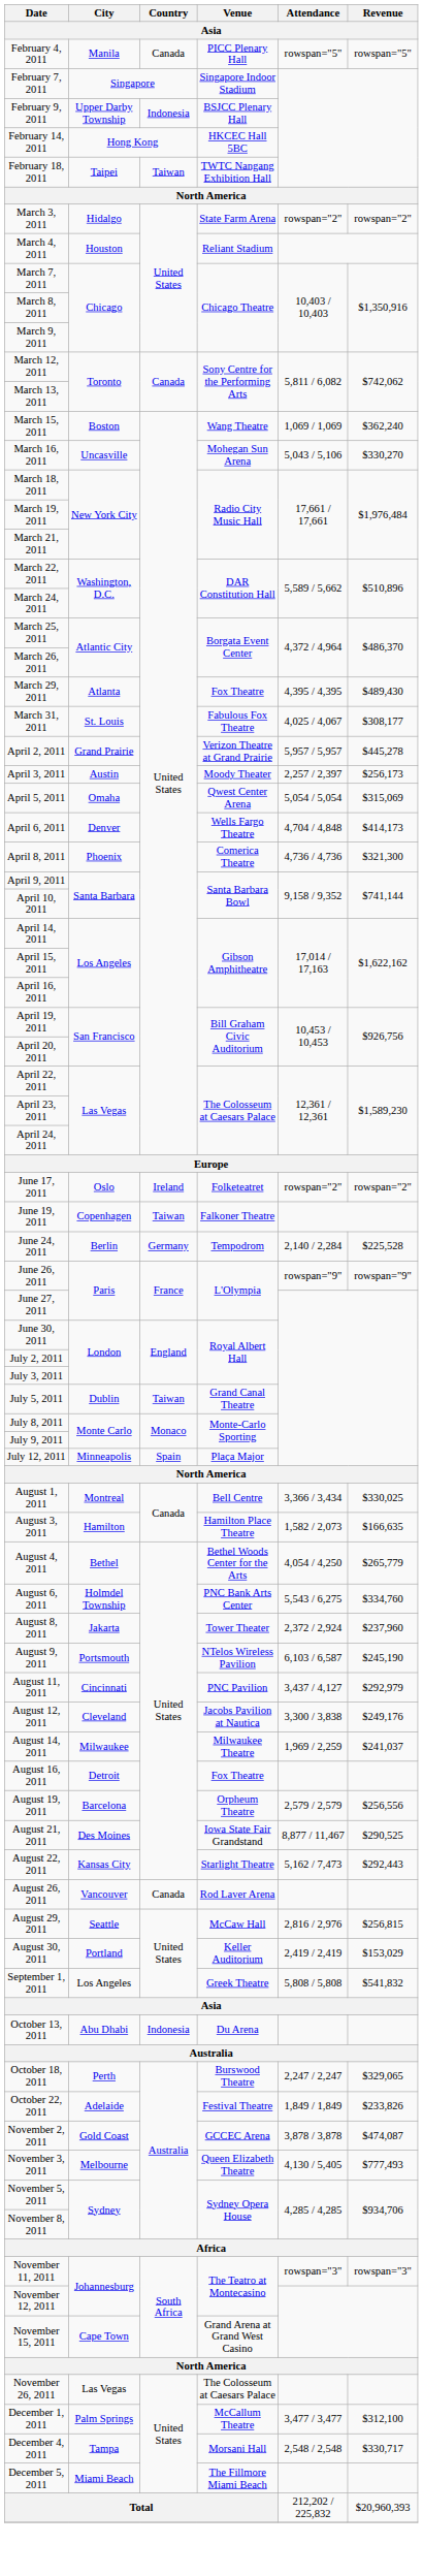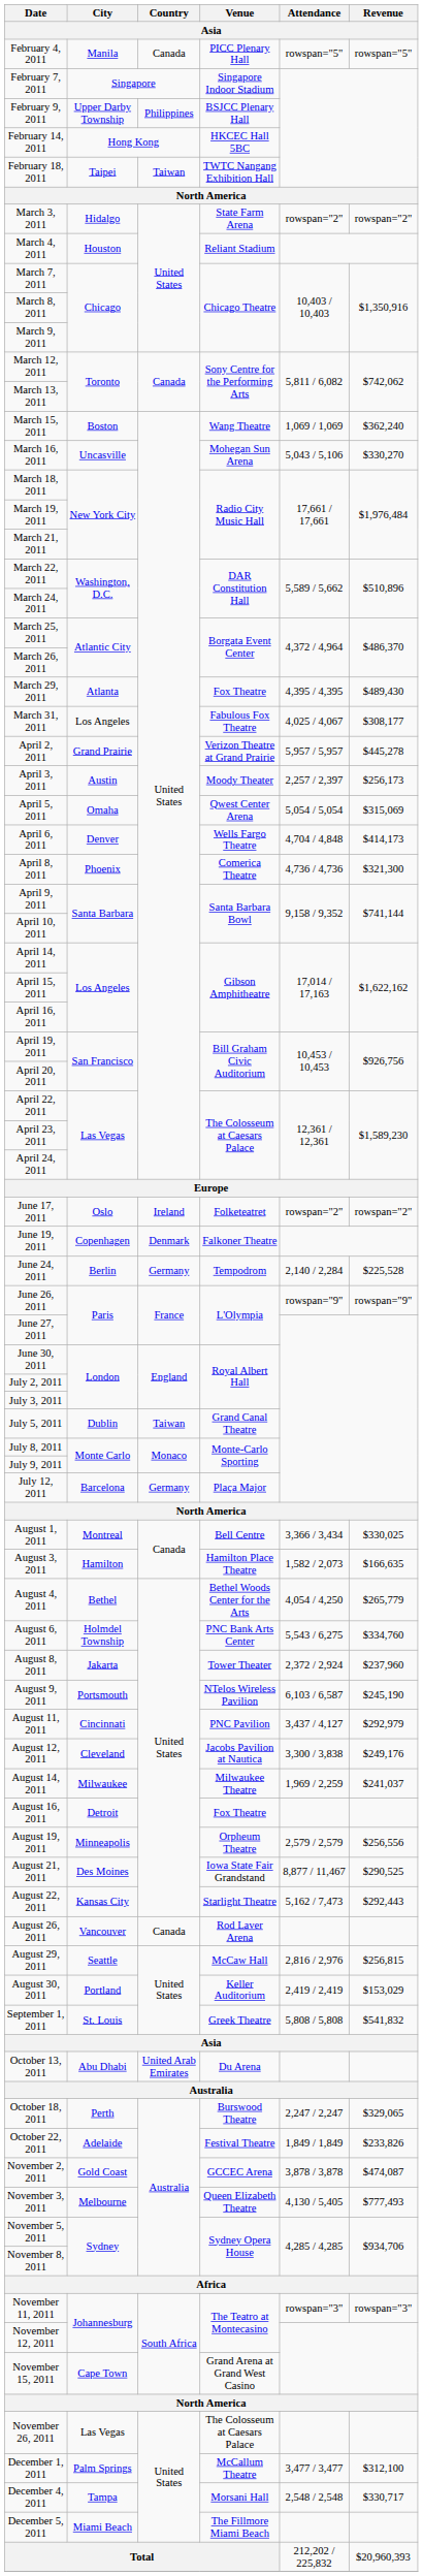February 9, 2011 | Country: Indonesia -> Philippines
March 31, 2011 | City: St. Louis -> Los Angeles
June 19, 2011 | Country: Taiwan -> Denmark
July 12, 2011 | City: Minneapolis -> Barcelona
July 12, 2011 | Country: Spain -> Germany
August 19, 2011 | City: Barcelona -> Minneapolis
September 1, 2011 | City: Los Angeles -> St. Louis
October 13, 2011 | Country: Indonesia -> United Arab Emirates
